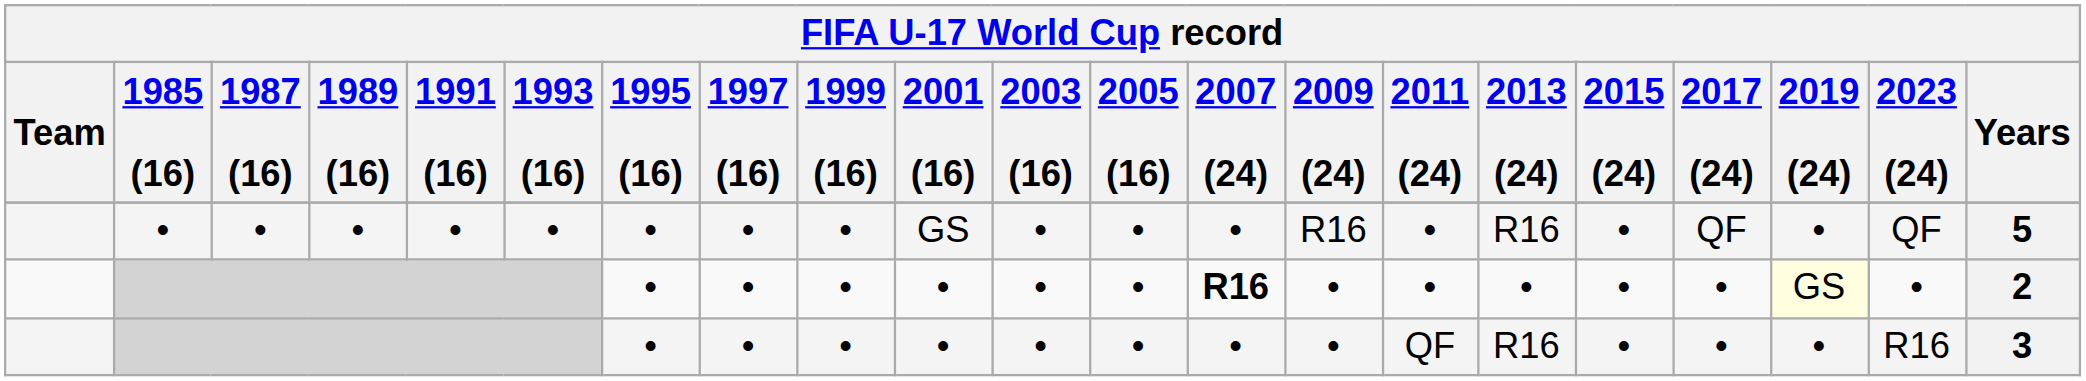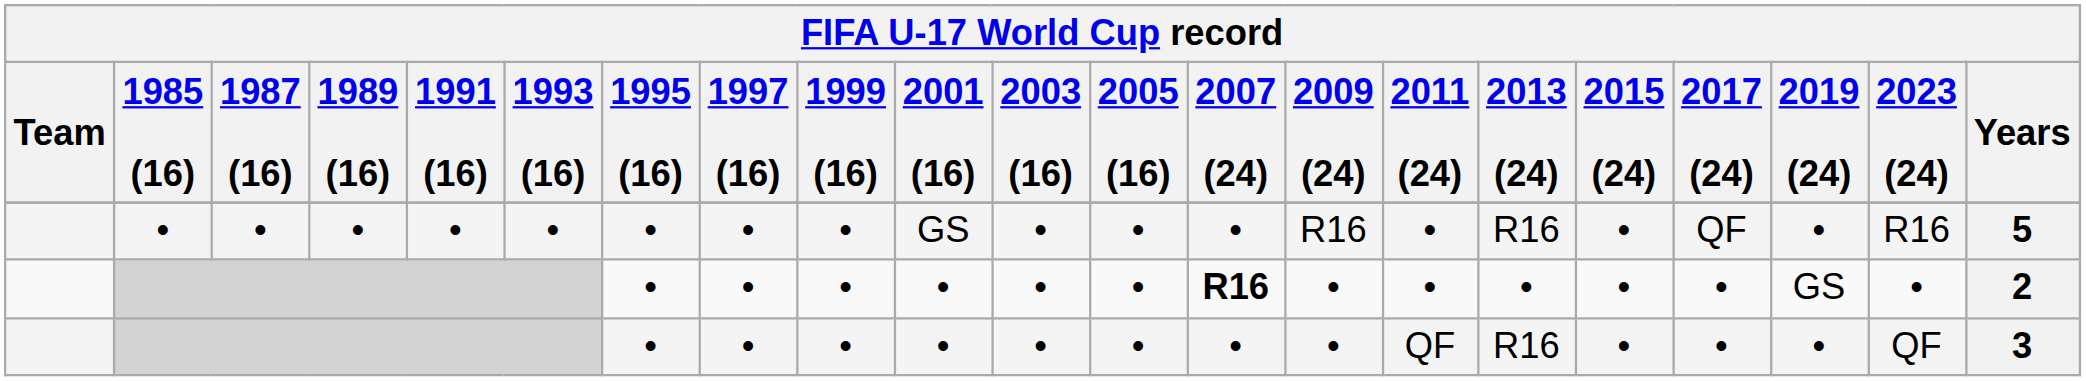row 3 | 2023 (24): QF -> R16
row 4 | 2019 (24): lightyellow background -> no background
row 5 | 2023 (24): R16 -> QF
